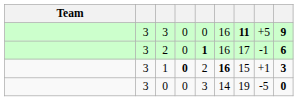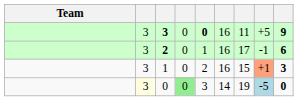row 2 | column 3: normal -> bold
row 2 | column 5: normal -> bold
row 2 | column 7: bold -> normal
row 3 | column 3: normal -> bold
row 3 | column 5: bold -> normal
row 4 | column 4: bold -> normal
row 4 | column 6: bold -> normal
row 4 | column 8: no background -> lightsalmon background
row 5 | column 2: no background -> lightyellow background
row 5 | column 4: no background -> lightgreen background
row 5 | column 8: no background -> lightblue background
